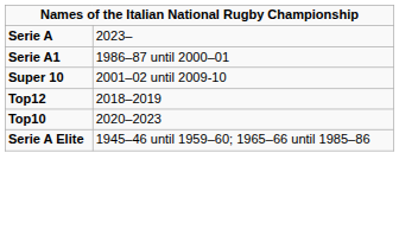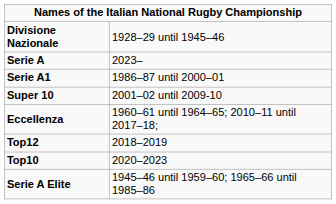+ row: Divisione Nazionale | 1928–29 until 1945–46
+ row: Eccellenza | 1960–61 until 1964–65; 2010–11 until 2017–18;
